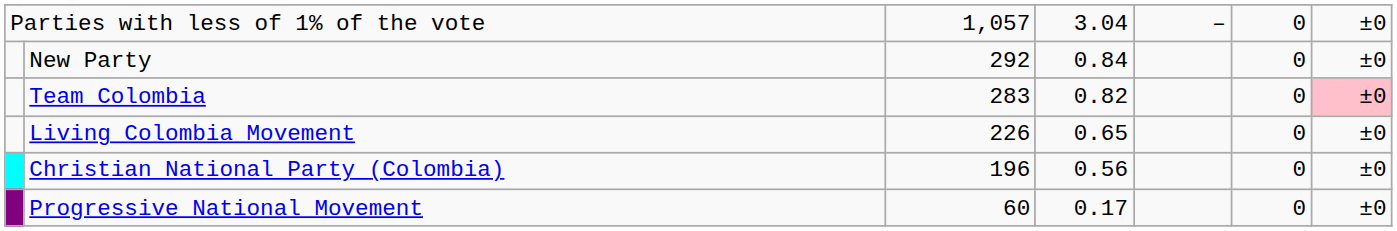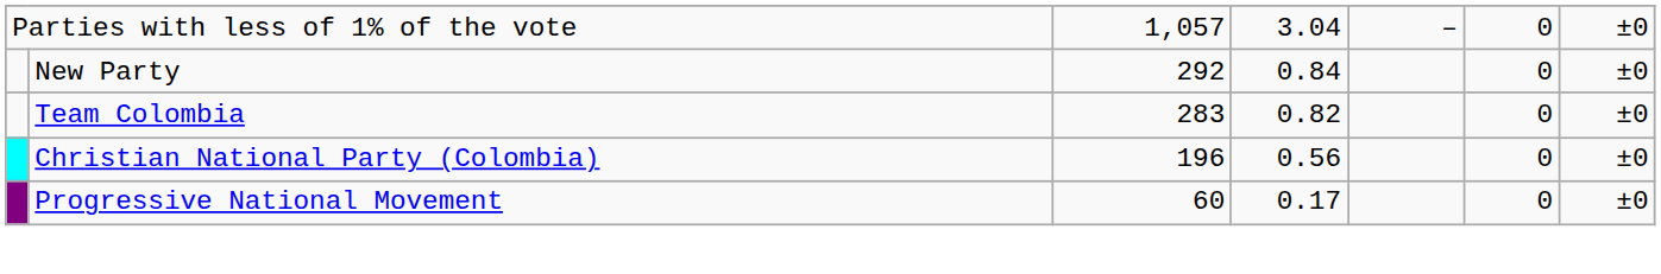Team Colombia | column 7: pink background -> no background
- row: Living Colombia Movement | 226 | 0.65 | 0 | ±0
